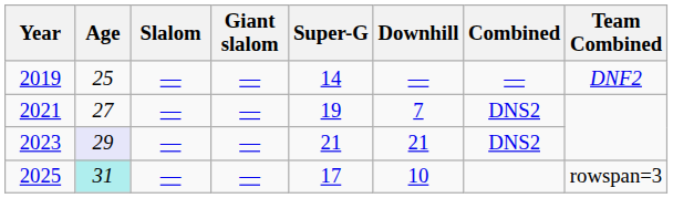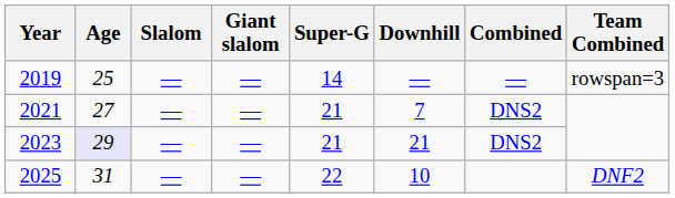2019 | Team Combined: DNF2 -> rowspan=3
2021 | Super-G: 19 -> 21
2025 | Age: paleturquoise background -> no background
2025 | Super-G: 17 -> 22
2025 | Team Combined: rowspan=3 -> DNF2
